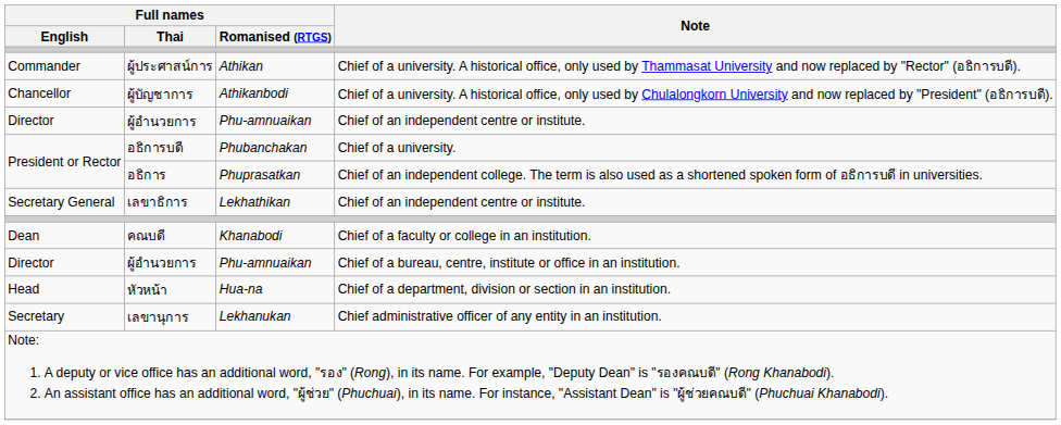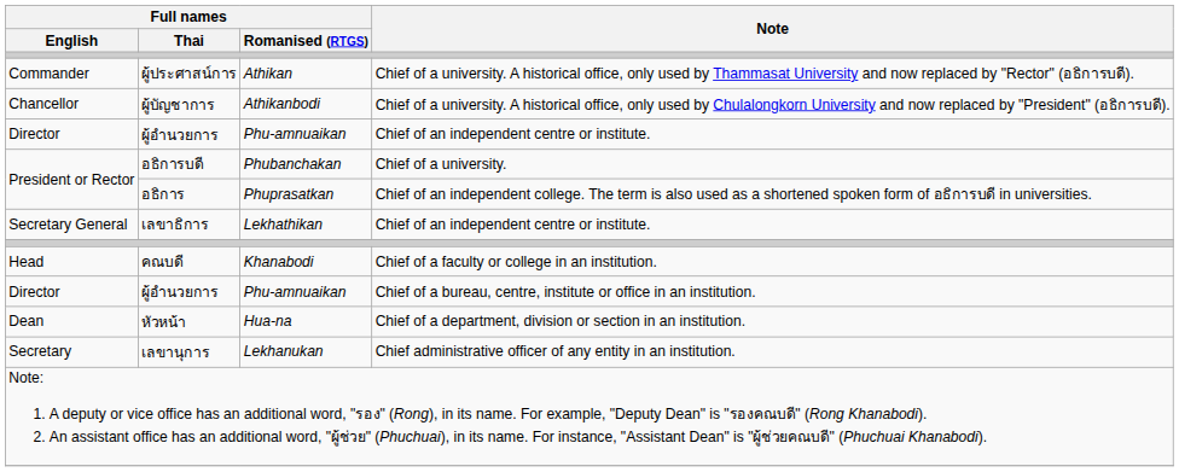คณบดี | Full names / English: Dean -> Head
หัวหน้า | Full names / English: Head -> Dean
